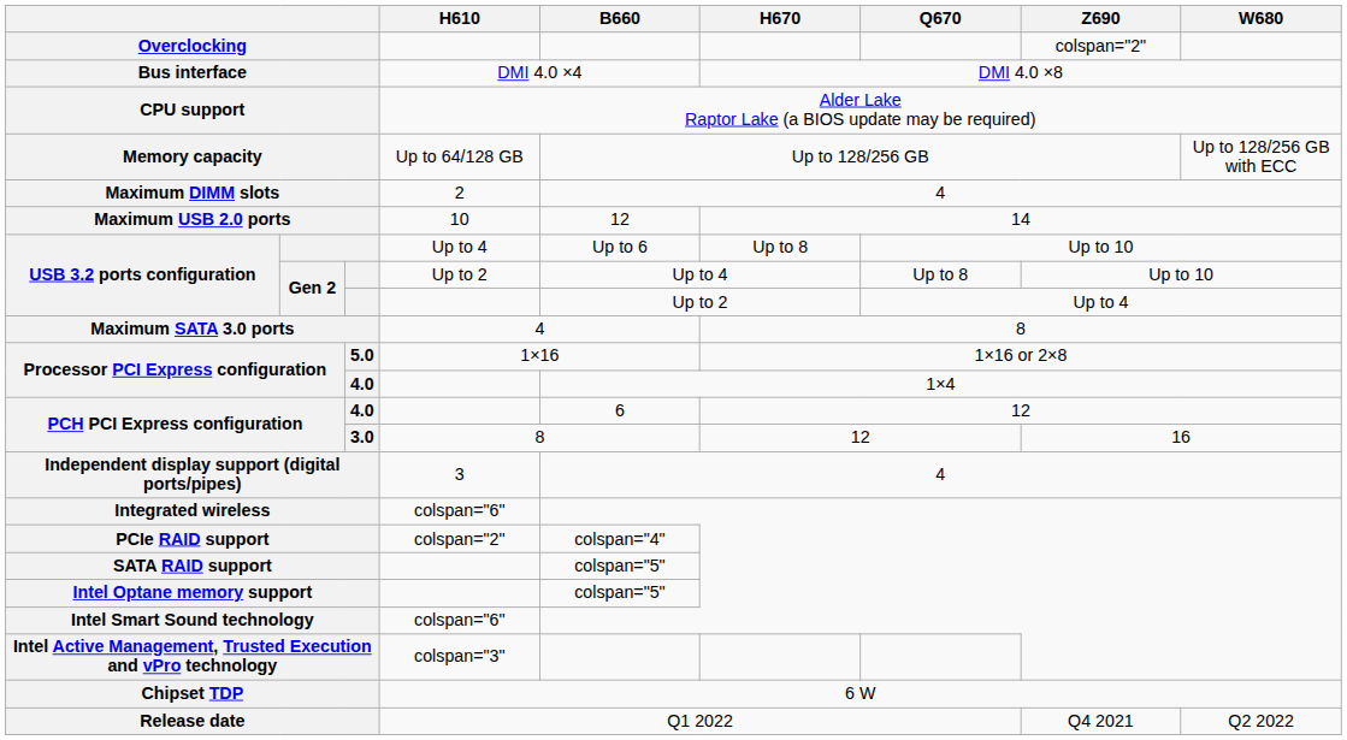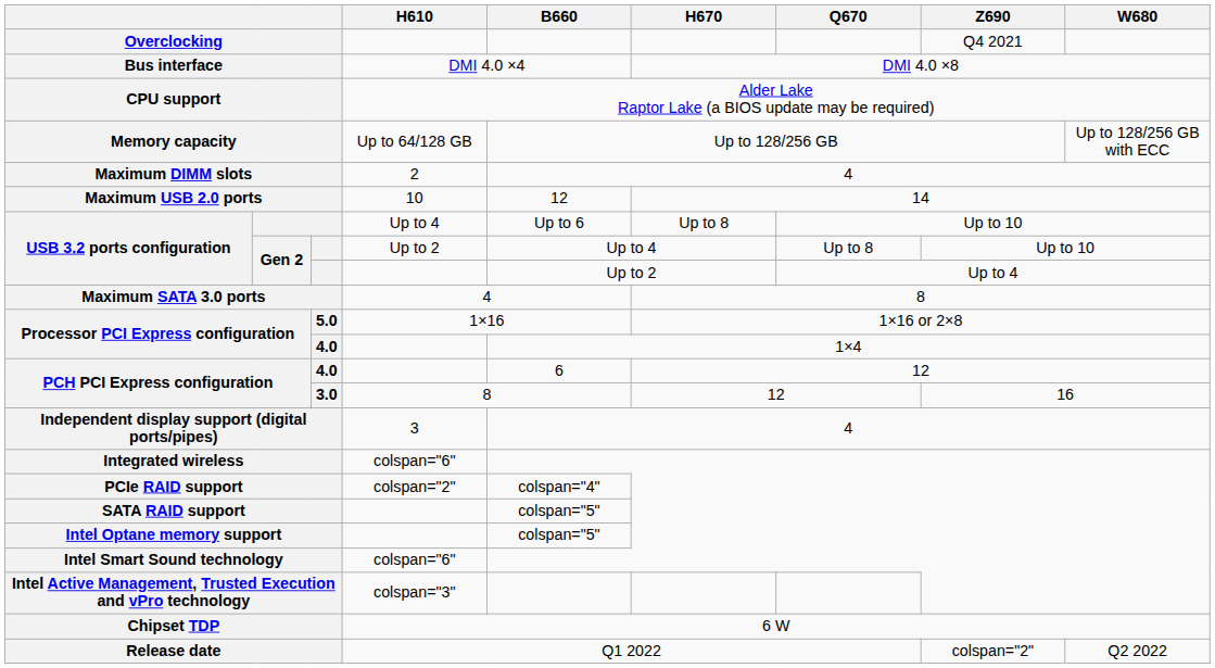Overclocking | Z690: colspan="2" -> Q4 2021
Release date | Z690: Q4 2021 -> colspan="2"
